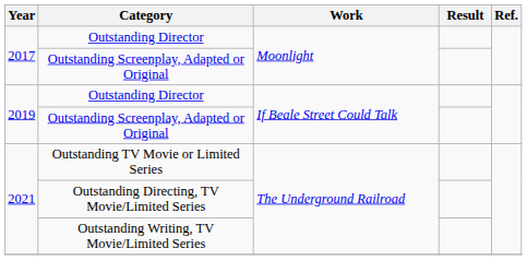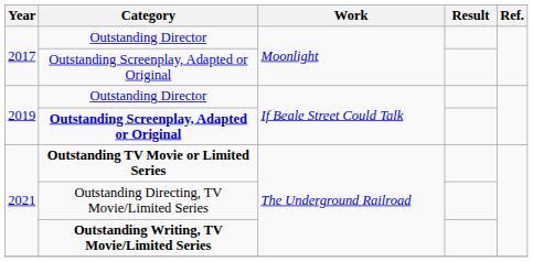2019 / Outstanding Screenplay, Adapted or Original | Category: normal -> bold
Outstanding TV Movie or Limited Series | Category: normal -> bold
Outstanding Writing, TV Movie/Limited Series | Category: normal -> bold
